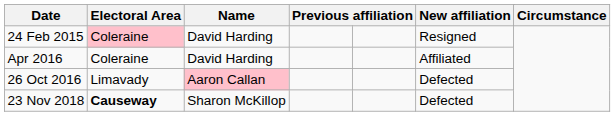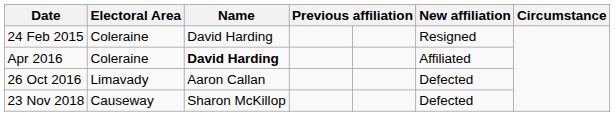24 Feb 2015 | Electoral Area: pink background -> no background
Apr 2016 | Name: normal -> bold
26 Oct 2016 | Name: pink background -> no background
23 Nov 2018 | Electoral Area: bold -> normal
